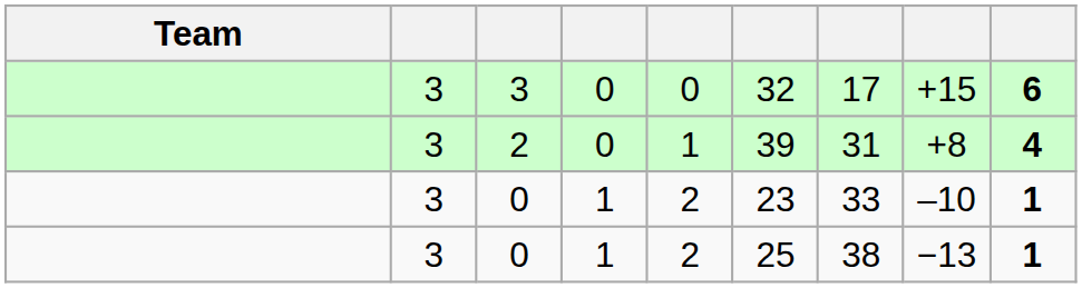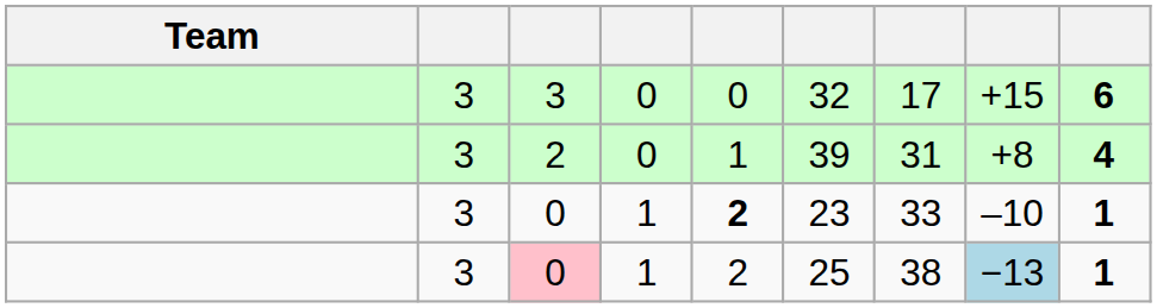row 4 | column 5: normal -> bold
row 5 | column 3: no background -> pink background
row 5 | column 8: no background -> lightblue background
